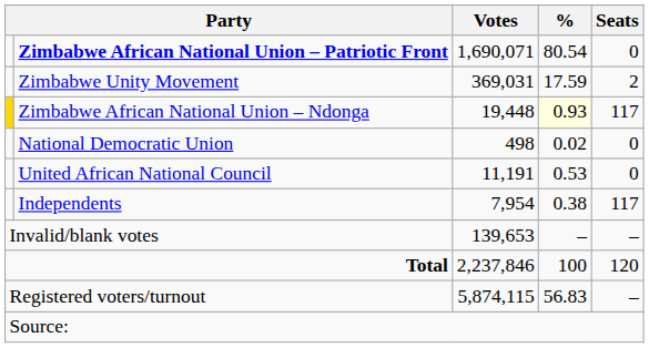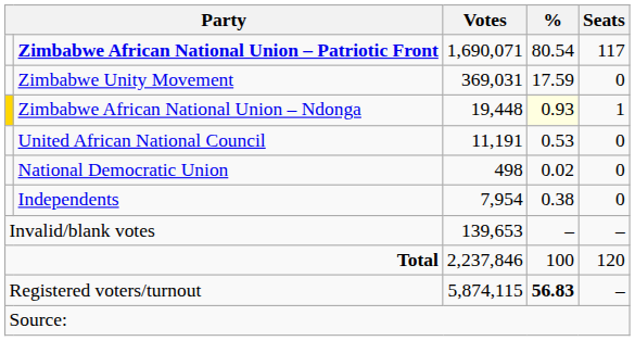Zimbabwe African National Union – Patriotic Front | Seats: 0 -> 117
Zimbabwe Unity Movement | Seats: 2 -> 0
Zimbabwe African National Union – Ndonga | Seats: 117 -> 1
rows swapped: United African National Council <-> National Democratic Union
Independents | Seats: 117 -> 0
Registered voters/turnout | %: normal -> bold
